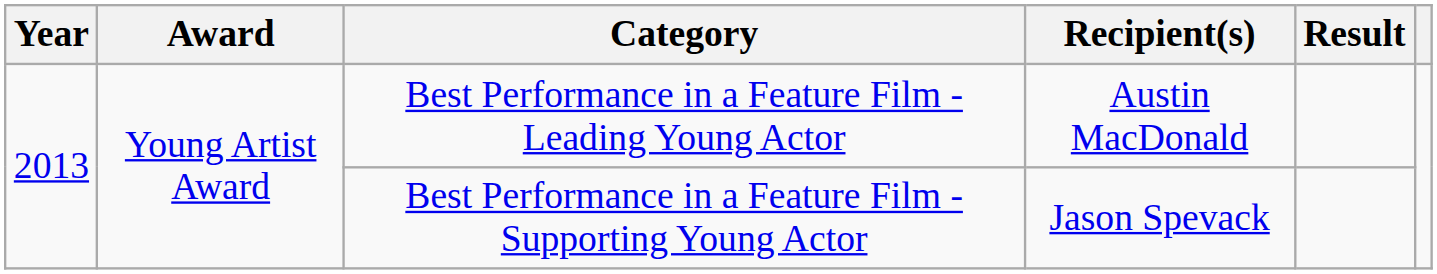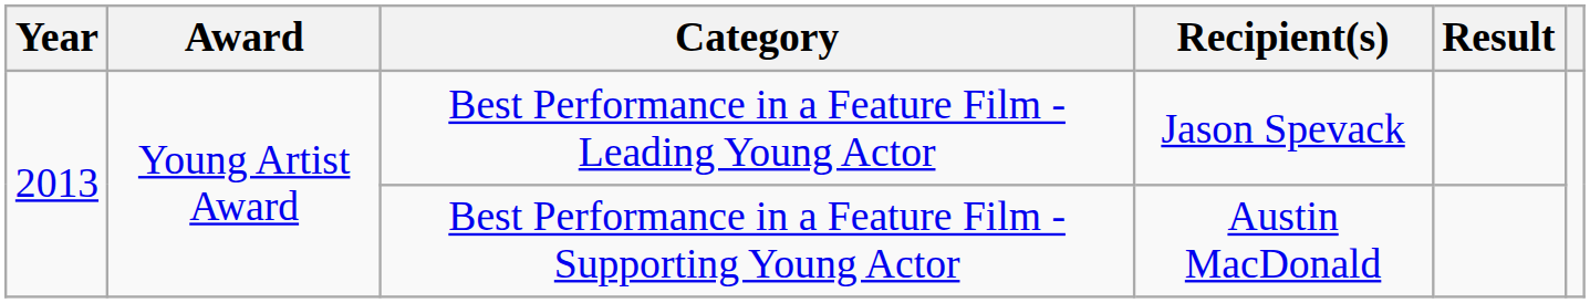Best Performance in a Feature Film - Leading Young Actor | Recipient(s): Austin MacDonald -> Jason Spevack
Best Performance in a Feature Film - Supporting Young Actor | Recipient(s): Jason Spevack -> Austin MacDonald
